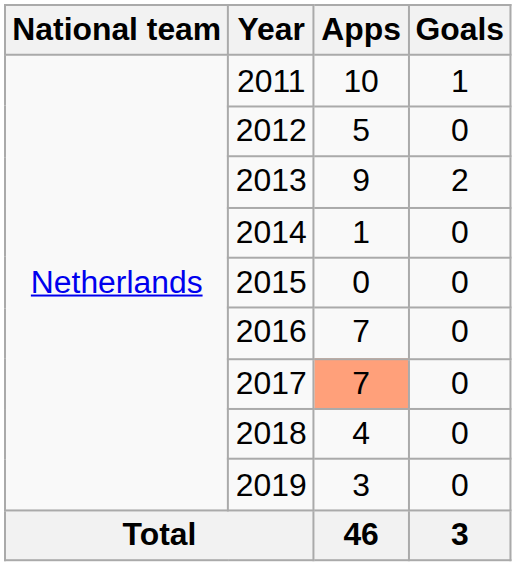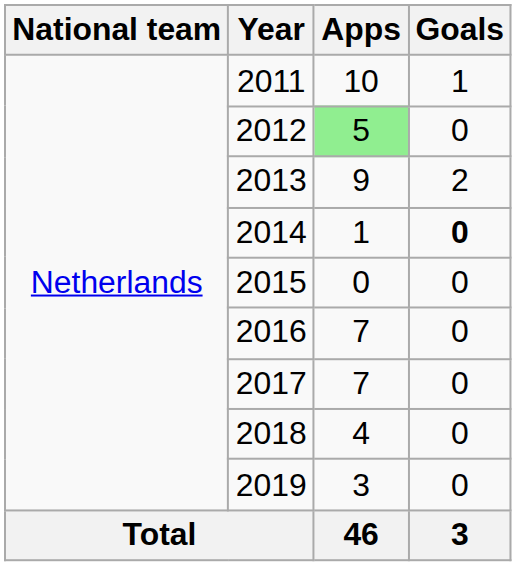2012 | Apps: no background -> lightgreen background
2014 | Goals: normal -> bold
2017 | Apps: lightsalmon background -> no background
